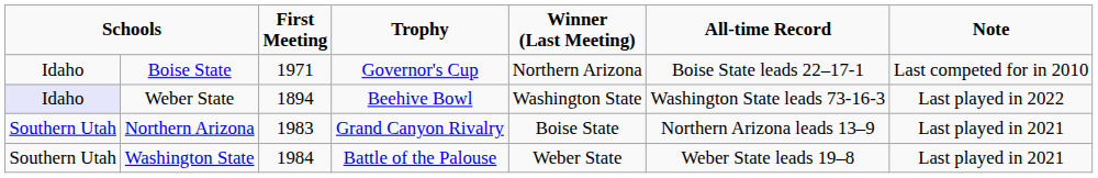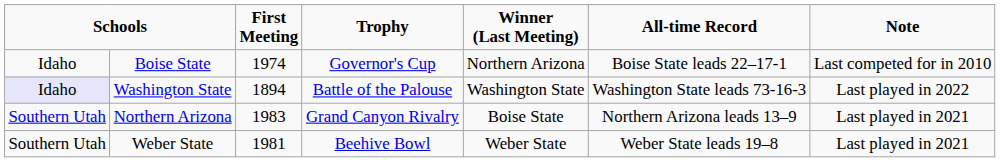row 2 | First Meeting: 1971 -> 1974
row 3 | column 2: Weber State -> Washington State
row 3 | Trophy: Beehive Bowl -> Battle of the Palouse
row 5 | column 2: Washington State -> Weber State
row 5 | First Meeting: 1984 -> 1981
row 5 | Trophy: Battle of the Palouse -> Beehive Bowl
